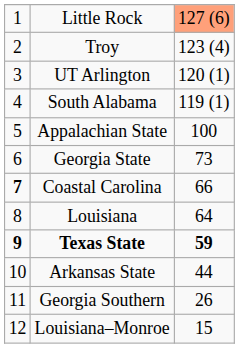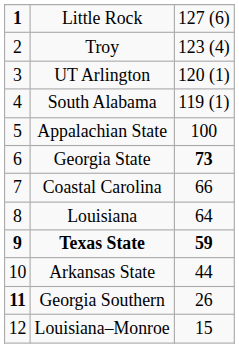Little Rock | column 1: normal -> bold
Little Rock | column 3: lightsalmon background -> no background
Georgia State | column 3: normal -> bold
Coastal Carolina | column 1: bold -> normal
Georgia Southern | column 1: normal -> bold
